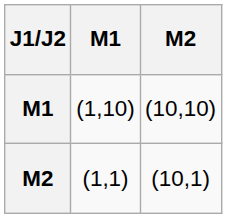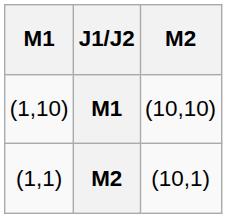columns swapped: J1/J2 <-> M1
